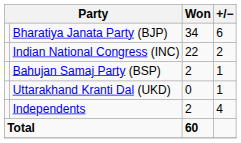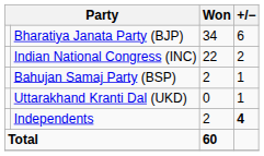Independents | +/−: normal -> bold
